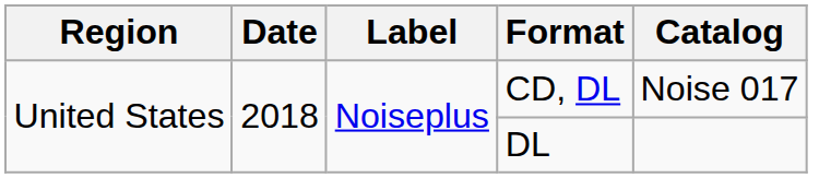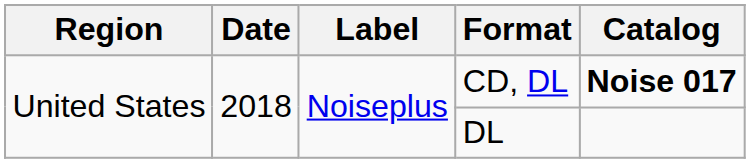CD, DL | Catalog: normal -> bold
